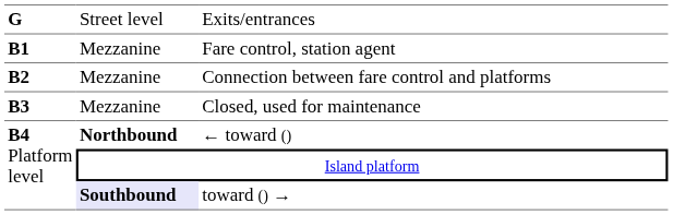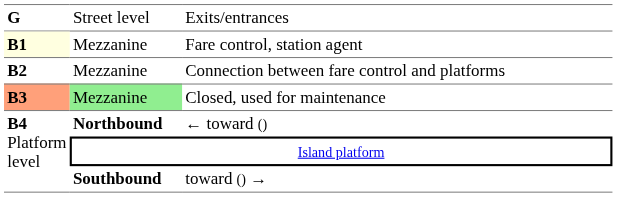Fare control, station agent | column 1: no background -> lightyellow background
Closed, used for maintenance | column 1: no background -> lightsalmon background
Closed, used for maintenance | column 2: no background -> lightgreen background
toward () → | column 2: lavender background -> no background
